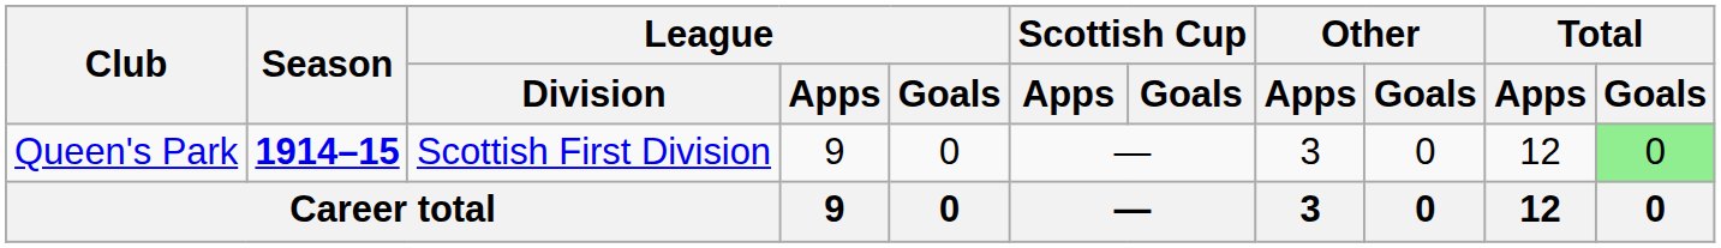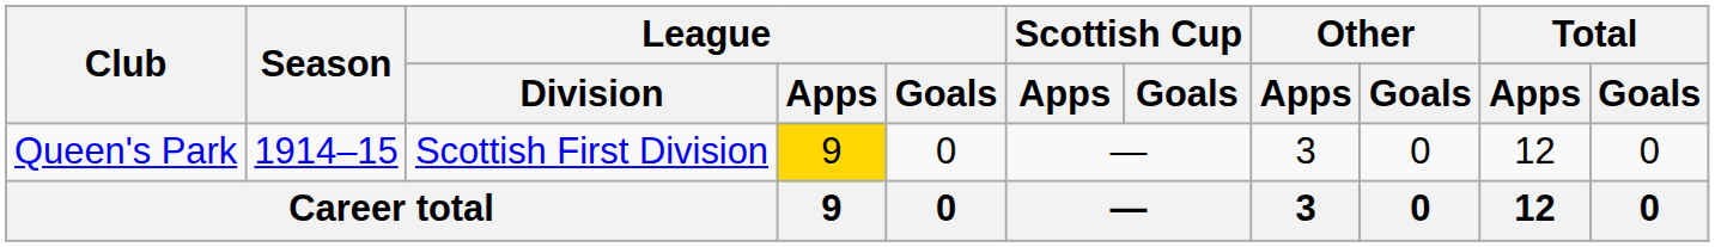Queen's Park | Season: bold -> normal
Queen's Park | League / Apps: no background -> gold background
Queen's Park | Total / Goals: lightgreen background -> no background
